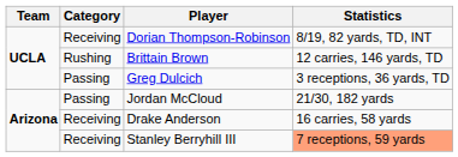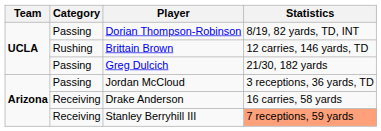Dorian Thompson-Robinson | Category: Receiving -> Passing
Greg Dulcich | Statistics: 3 receptions, 36 yards, TD -> 21/30, 182 yards
Jordan McCloud | Statistics: 21/30, 182 yards -> 3 receptions, 36 yards, TD
